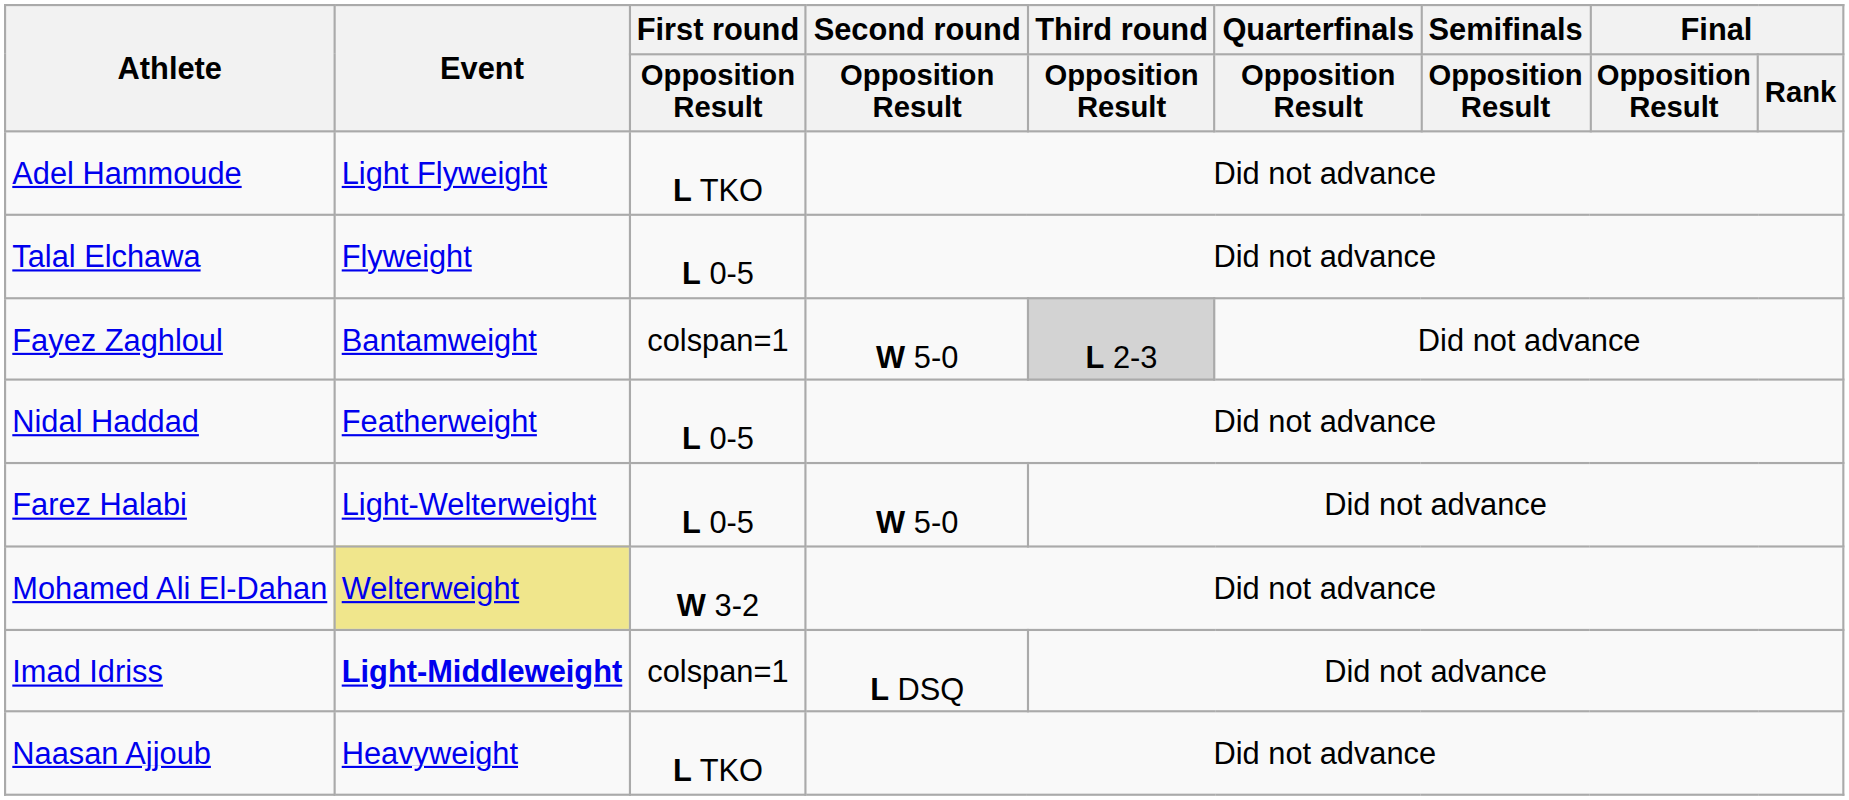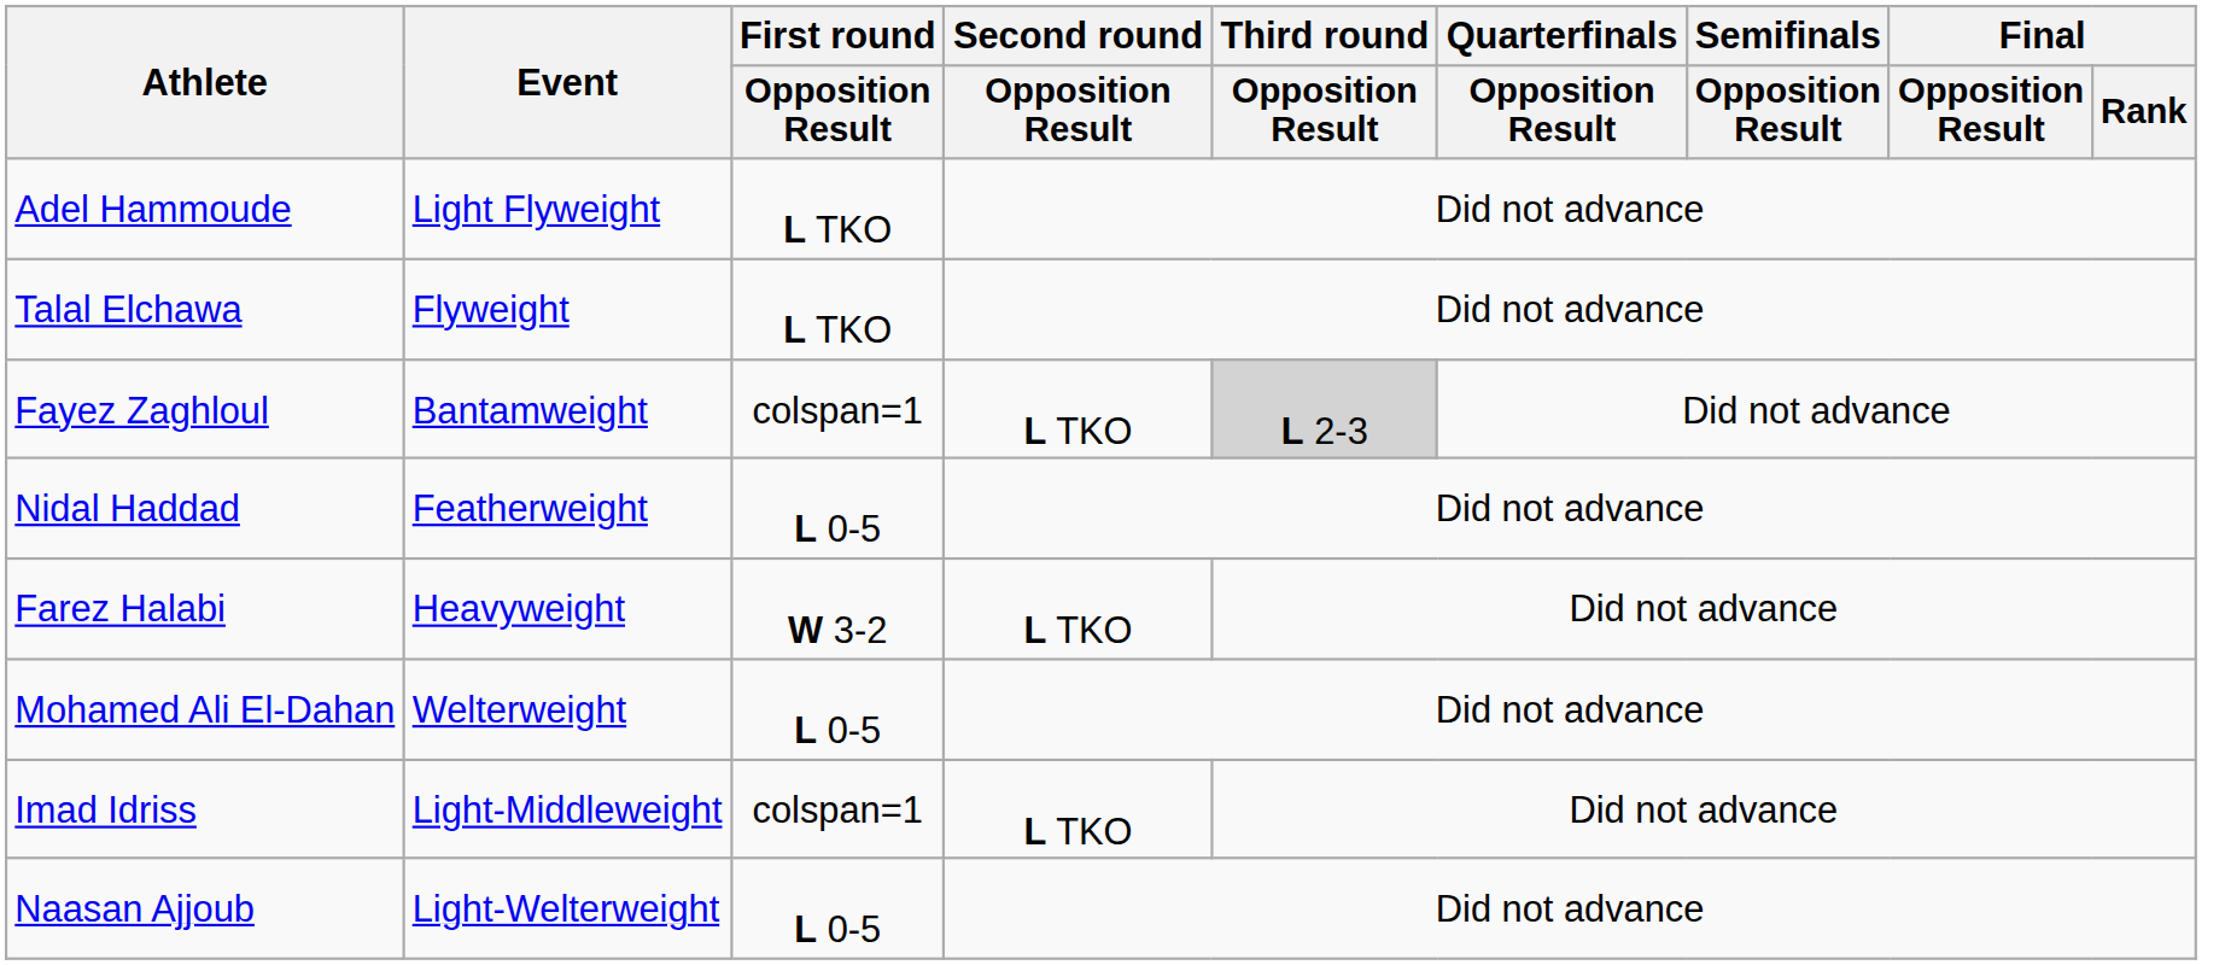Talal Elchawa | First round / Opposition Result: L 0-5 -> L TKO
Fayez Zaghloul | Second round / Opposition Result: W 5-0 -> L TKO
Farez Halabi | Event: Light-Welterweight -> Heavyweight
Farez Halabi | First round / Opposition Result: L 0-5 -> W 3-2
Farez Halabi | Second round / Opposition Result: W 5-0 -> L TKO
Mohamed Ali El-Dahan | Event: khaki background -> no background
Mohamed Ali El-Dahan | First round / Opposition Result: W 3-2 -> L 0-5
Imad Idriss | Event: bold -> normal
Imad Idriss | Second round / Opposition Result: L DSQ -> L TKO
Naasan Ajjoub | Event: Heavyweight -> Light-Welterweight
Naasan Ajjoub | First round / Opposition Result: L TKO -> L 0-5
